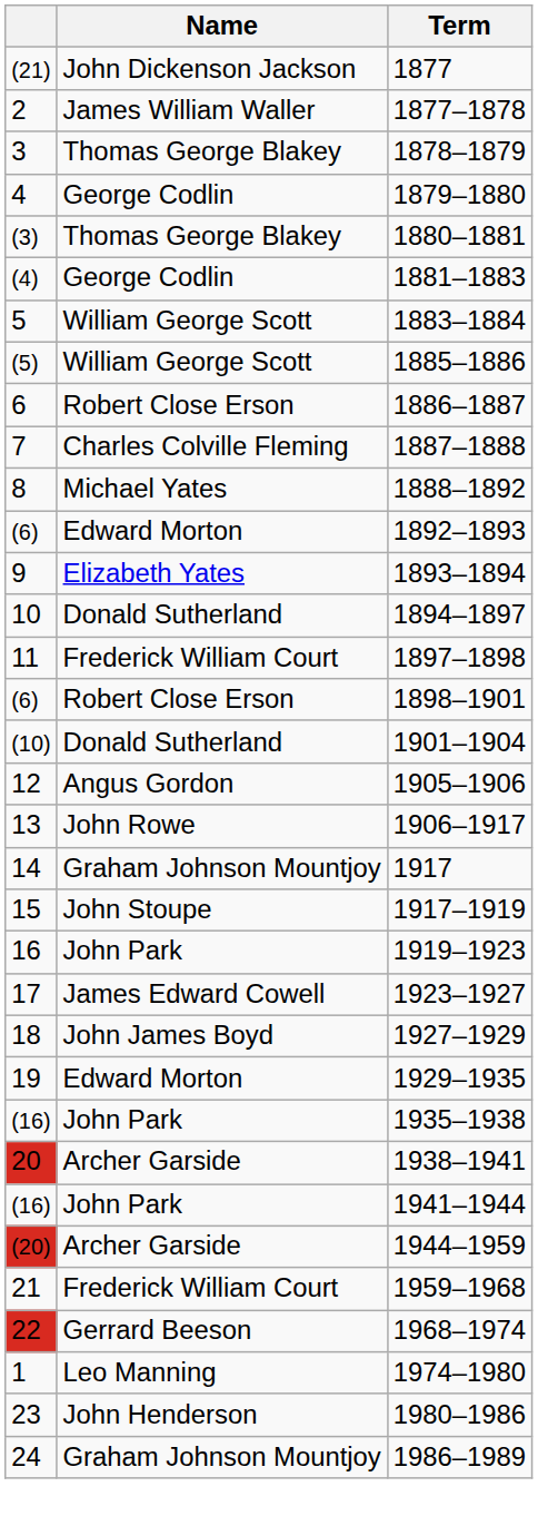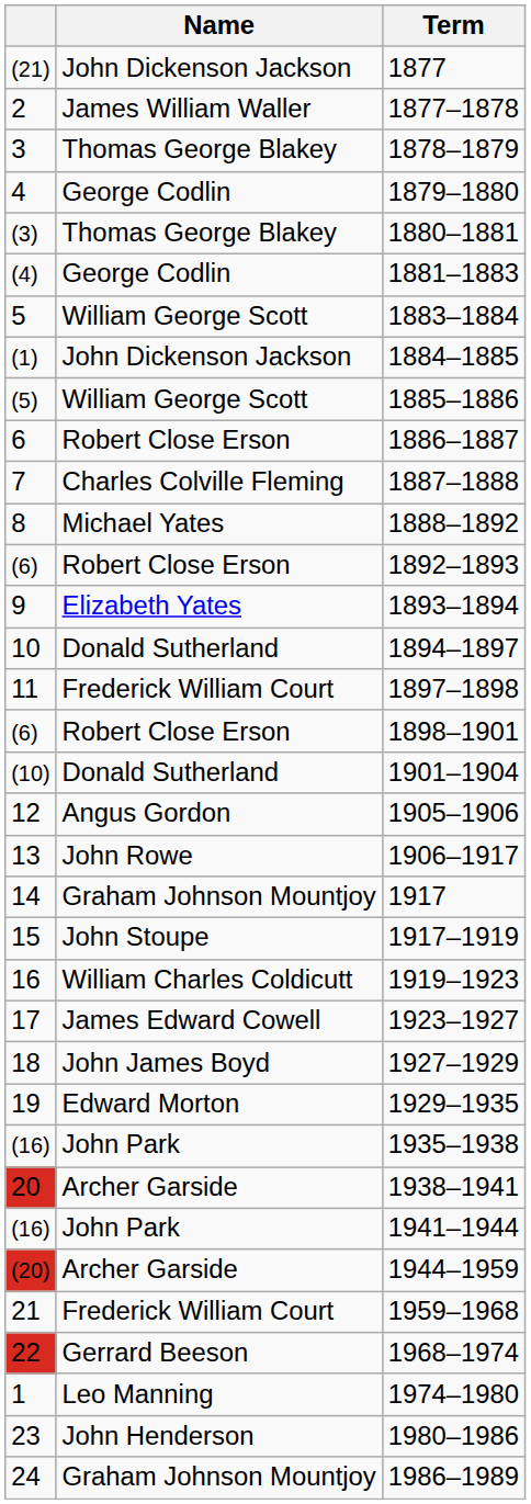+ row: (1) | John Dickenson Jackson | 1884–1885
1892–1893 | Name: Edward Morton -> Robert Close Erson
1919–1923 | Name: John Park -> William Charles Coldicutt
